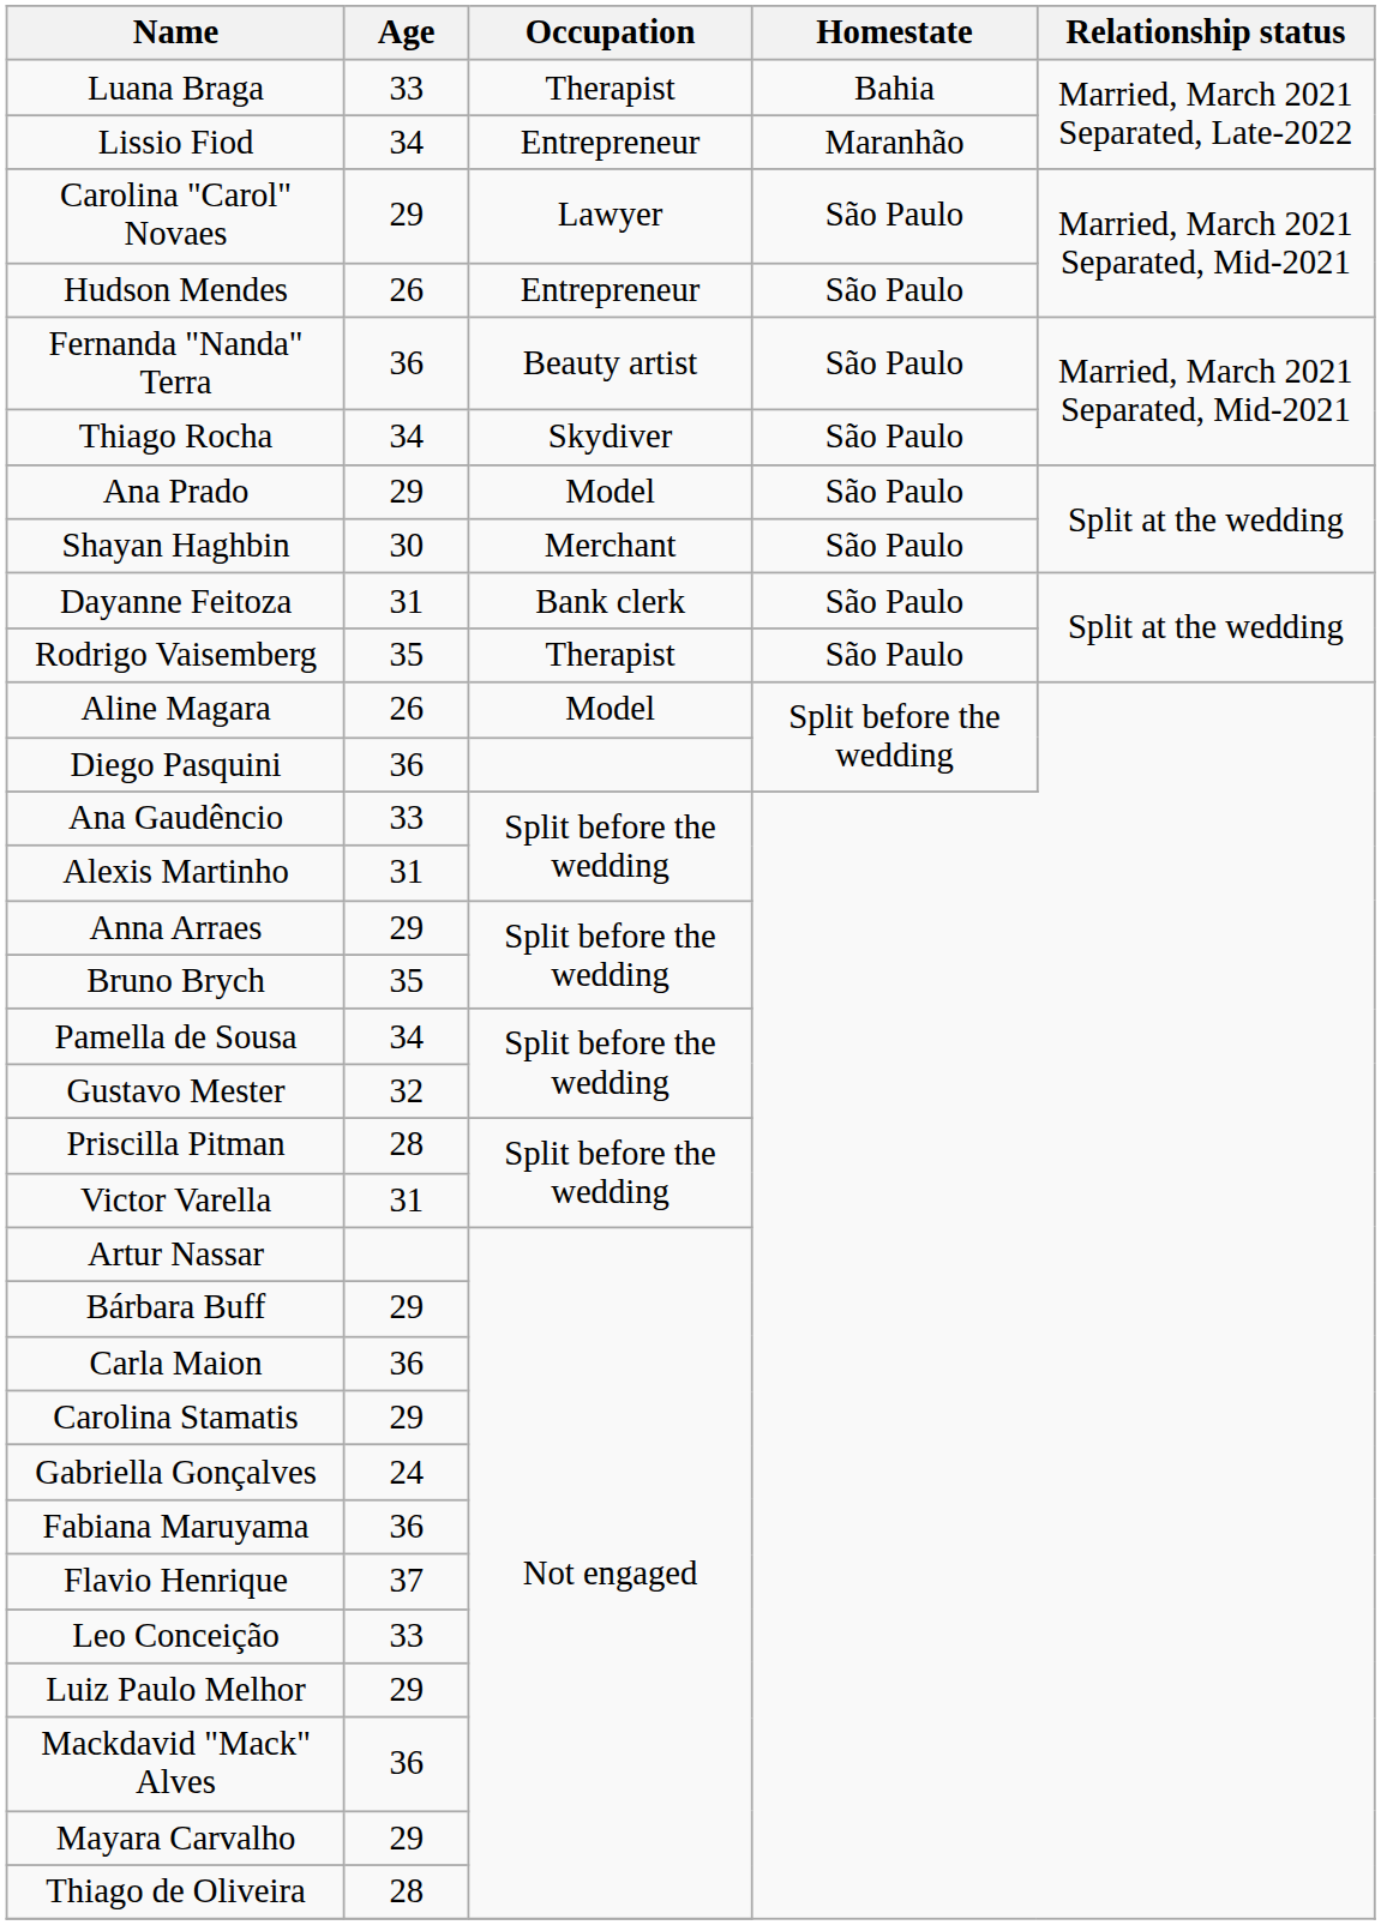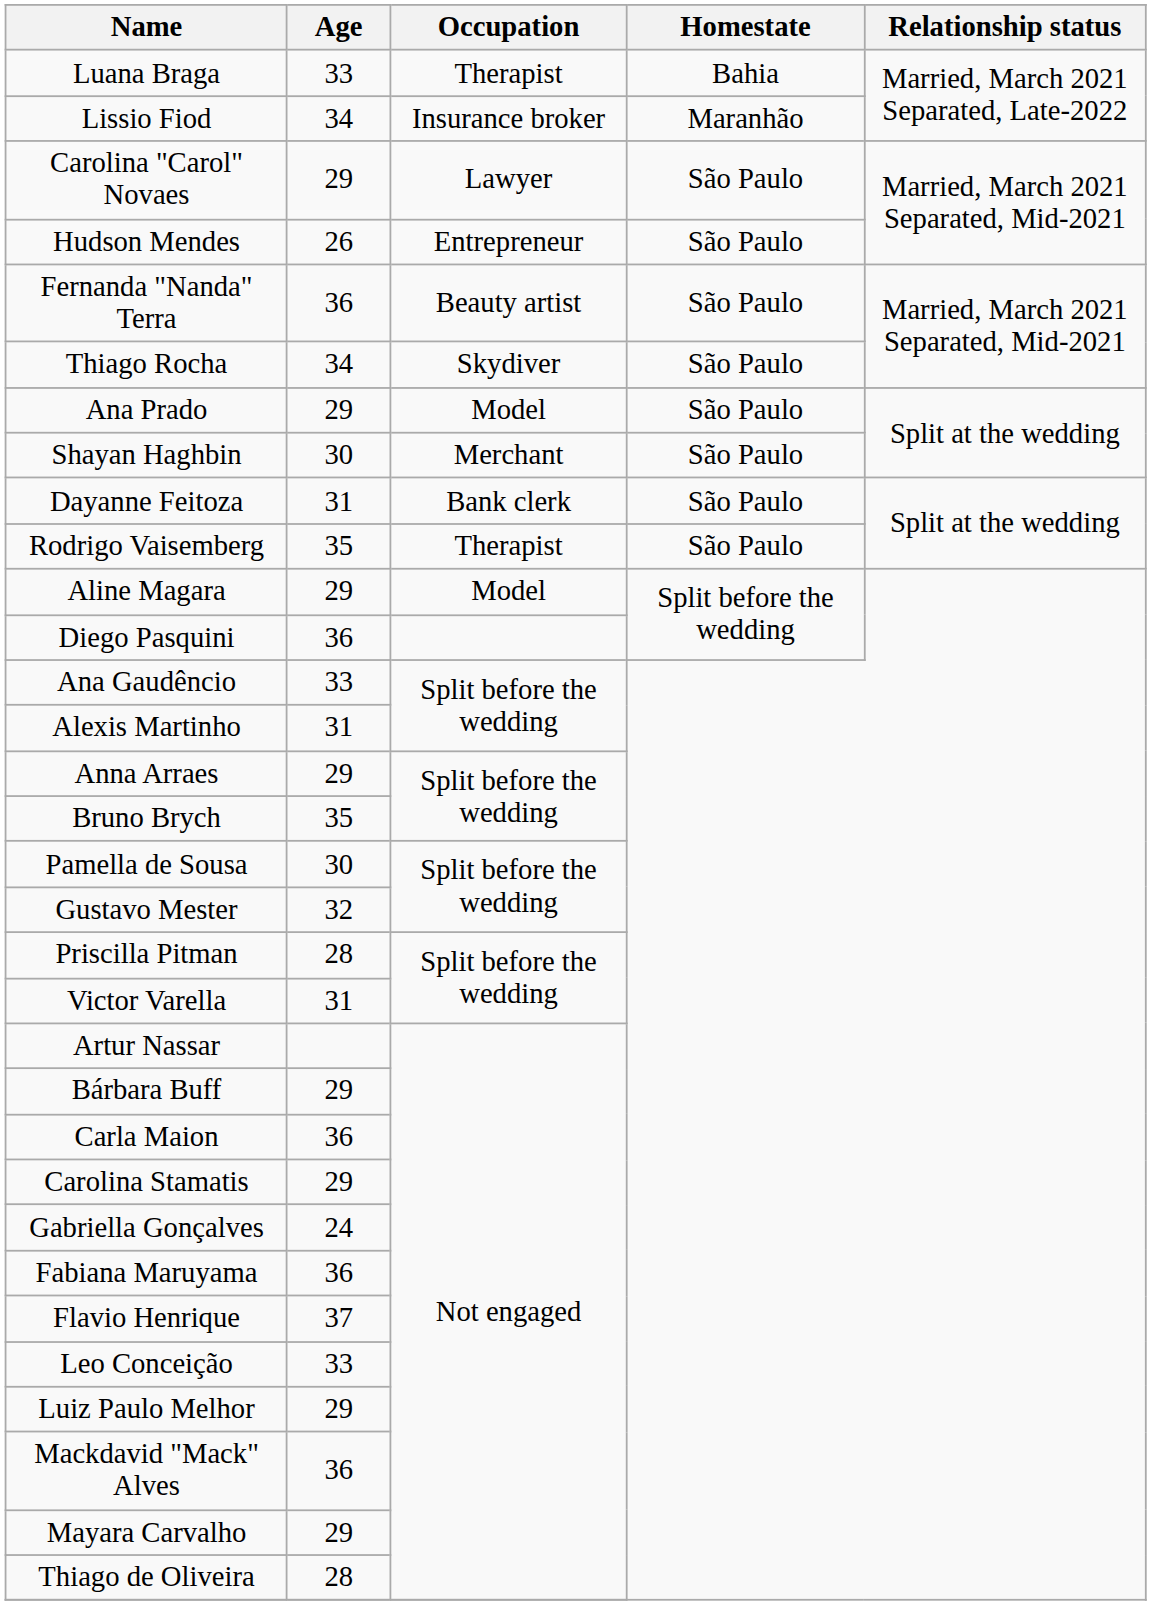Lissio Fiod | Occupation: Entrepreneur -> Insurance broker
Aline Magara | Age: 26 -> 29
Pamella de Sousa | Age: 34 -> 30
